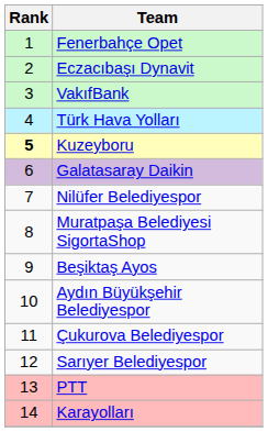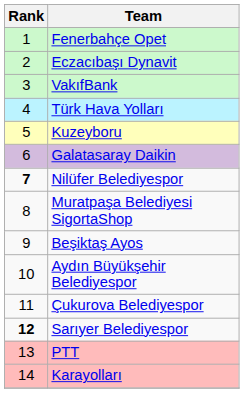Kuzeyboru | Rank: bold -> normal
Nilüfer Belediyespor | Rank: normal -> bold
Sarıyer Belediyespor | Rank: normal -> bold
